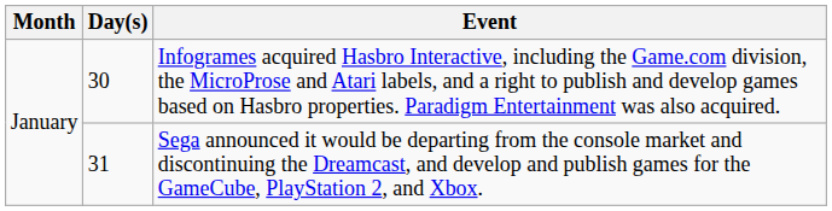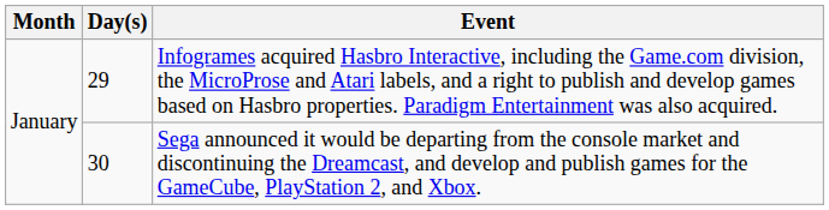row 2 | Day(s): 30 -> 29
row 3 | Day(s): 31 -> 30
